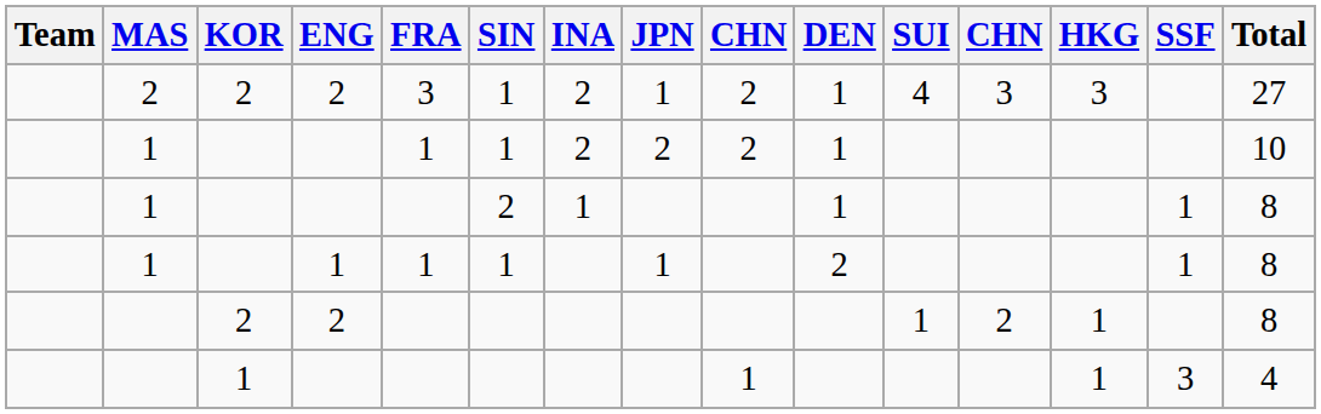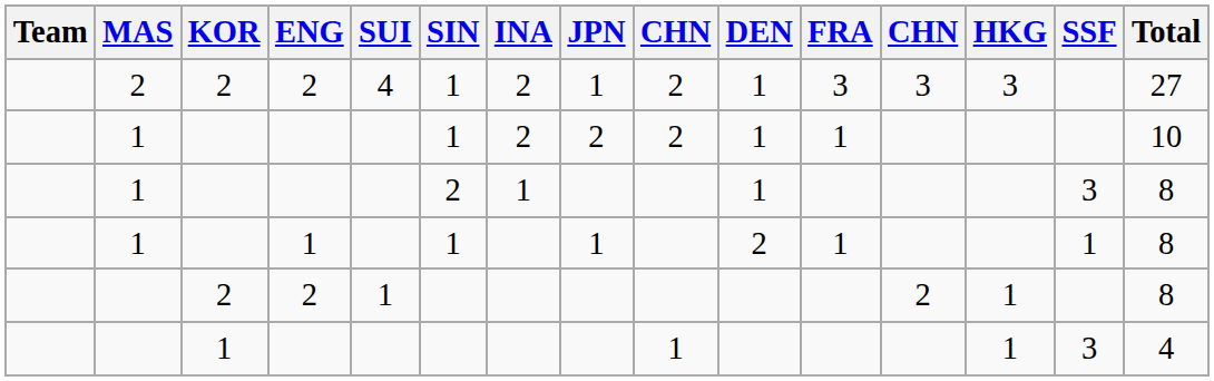columns swapped: SUI <-> FRA
row 4 | SSF: 1 -> 3
